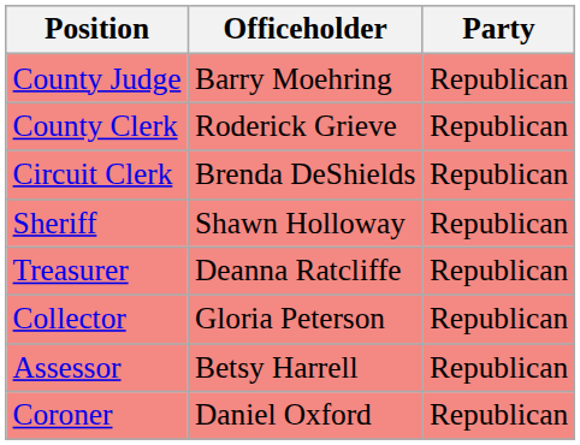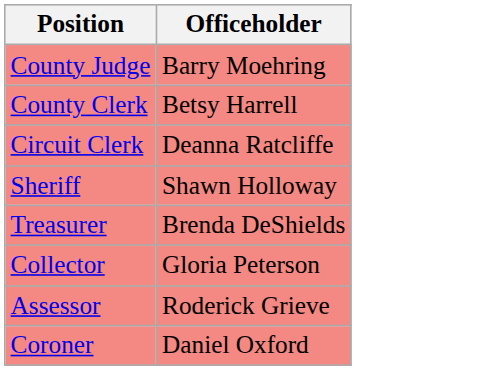- column: Party | Republican | Republican | Republican | Republican | Republican | Republican | Republican | Republican
County Clerk | Officeholder: Roderick Grieve -> Betsy Harrell
Circuit Clerk | Officeholder: Brenda DeShields -> Deanna Ratcliffe
Treasurer | Officeholder: Deanna Ratcliffe -> Brenda DeShields
Assessor | Officeholder: Betsy Harrell -> Roderick Grieve
